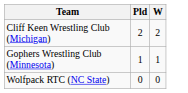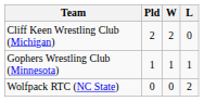+ column: L | 0 | 1 | 2
